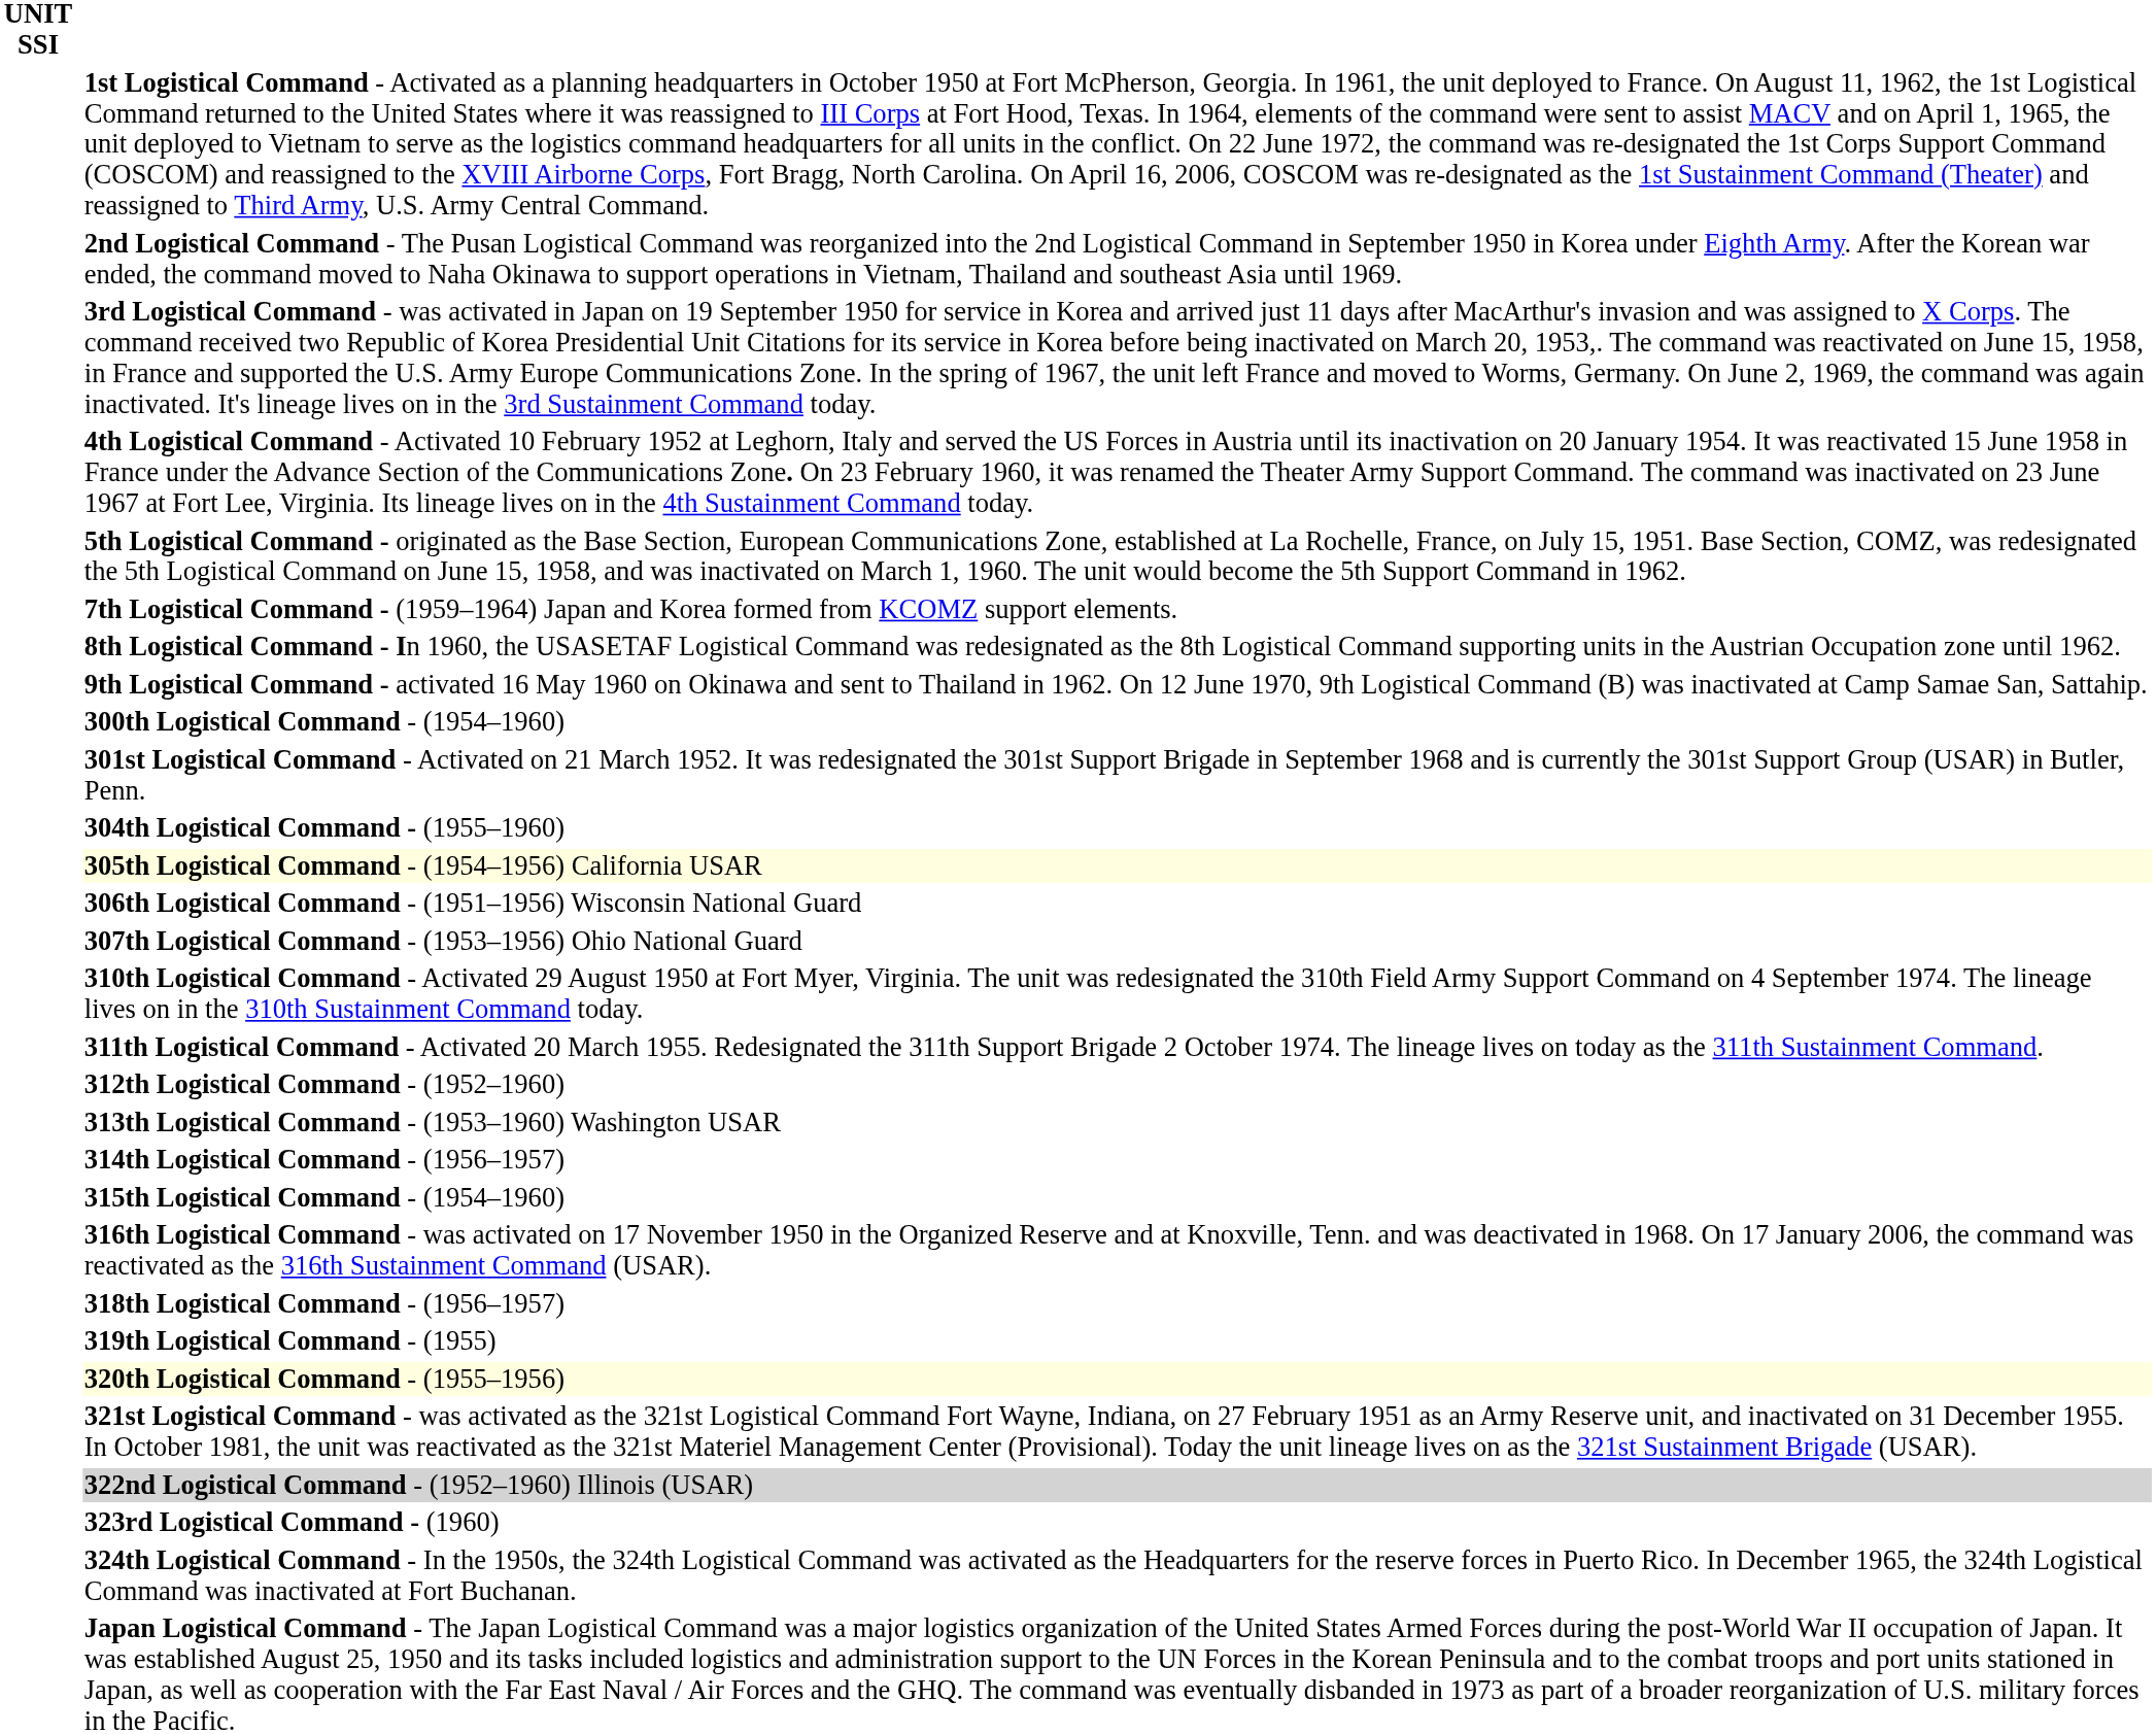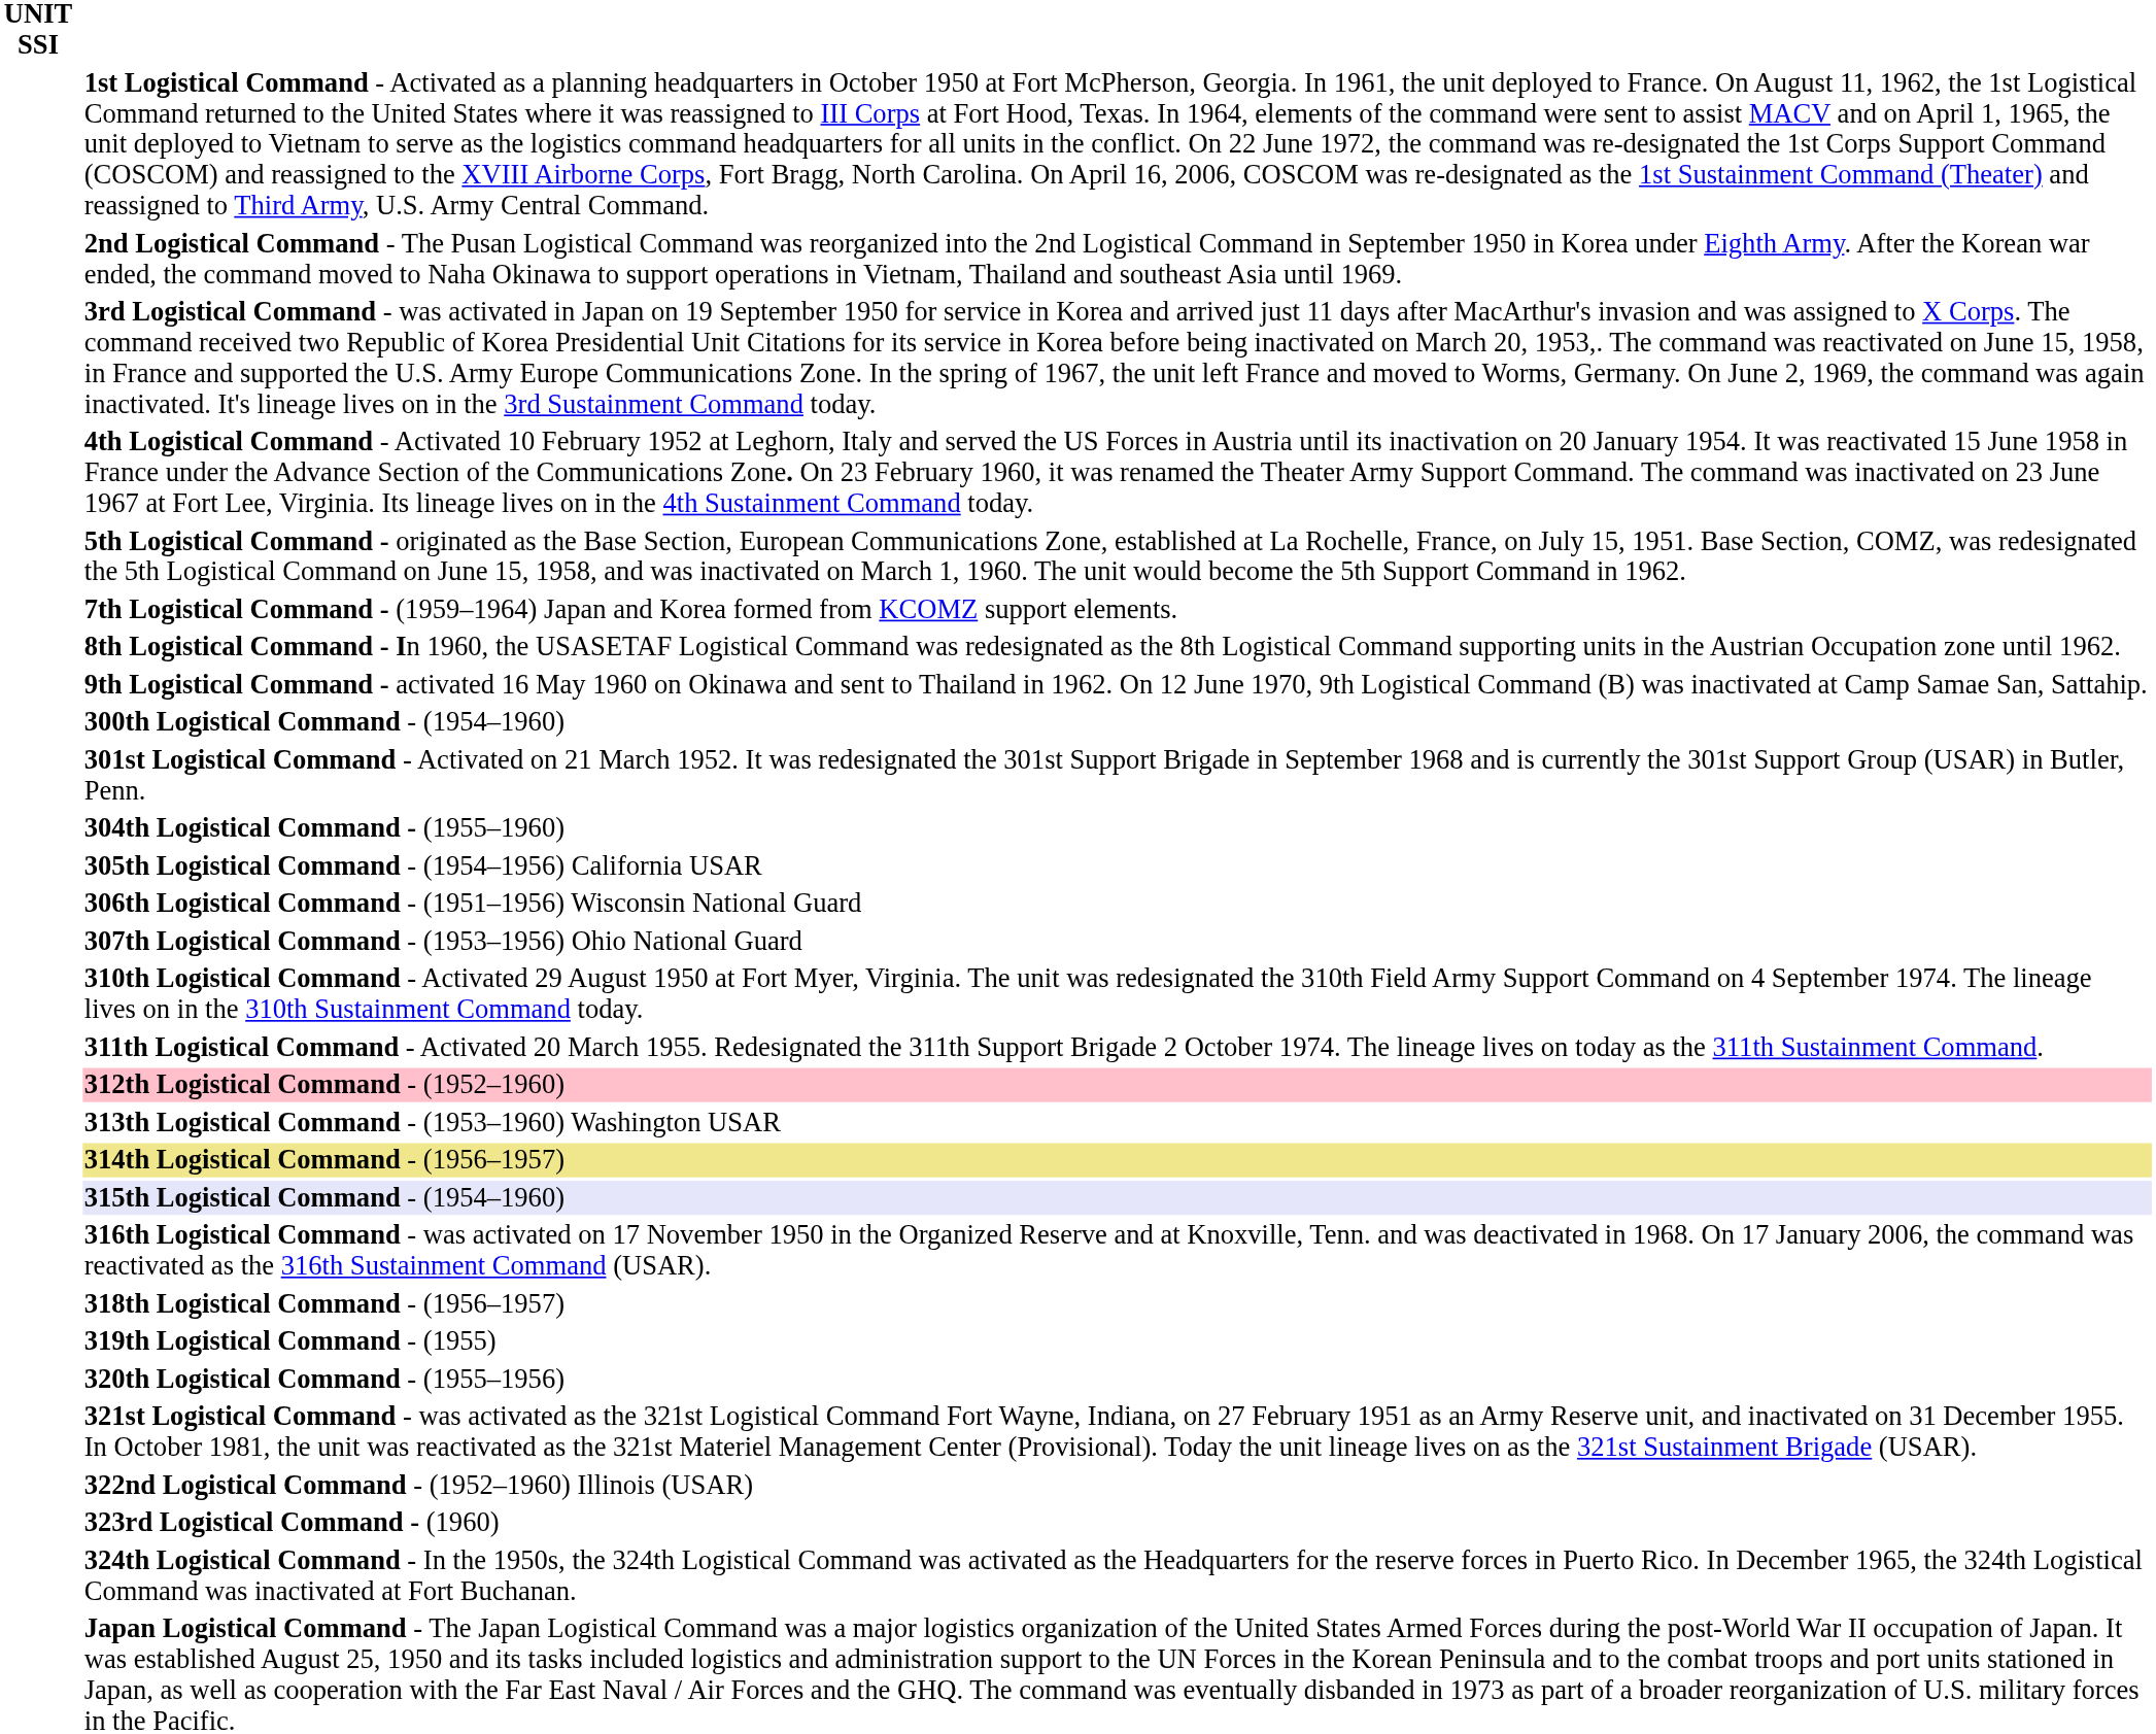305th Logistical Command - (1954–1956) California USAR | column 2: lightyellow background -> no background
312th Logistical Command - (1952–1960) | column 2: no background -> pink background
314th Logistical Command - (1956–1957) | column 2: no background -> khaki background
315th Logistical Command - (1954–1960) | column 2: no background -> lavender background
320th Logistical Command - (1955–1956) | column 2: lightyellow background -> no background
322nd Logistical Command - (1952–1960) Illinois (USAR) | column 2: lightgrey background -> no background
